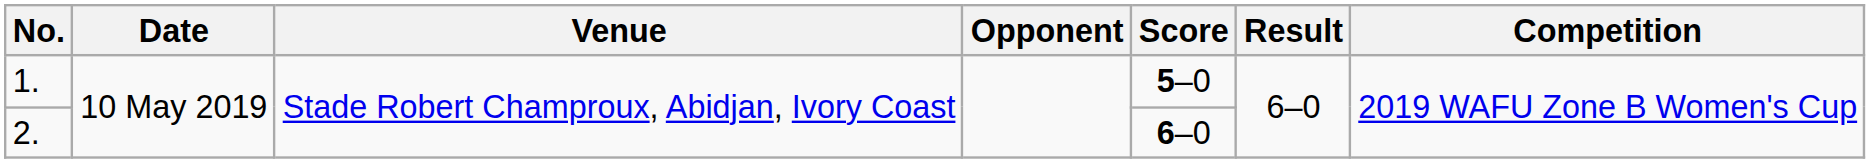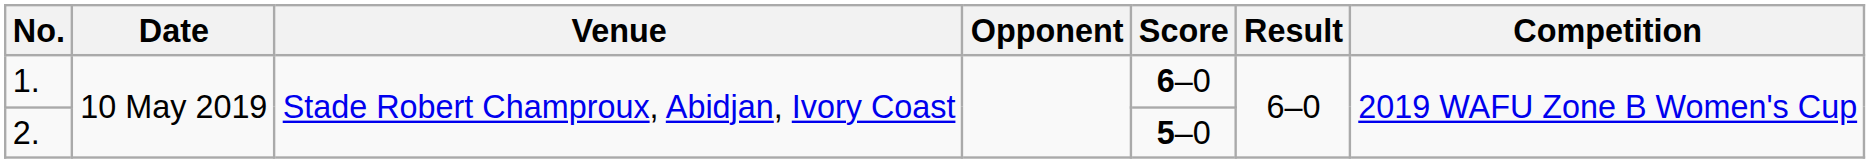1. | Score: 5–0 -> 6–0
2. | Score: 6–0 -> 5–0
